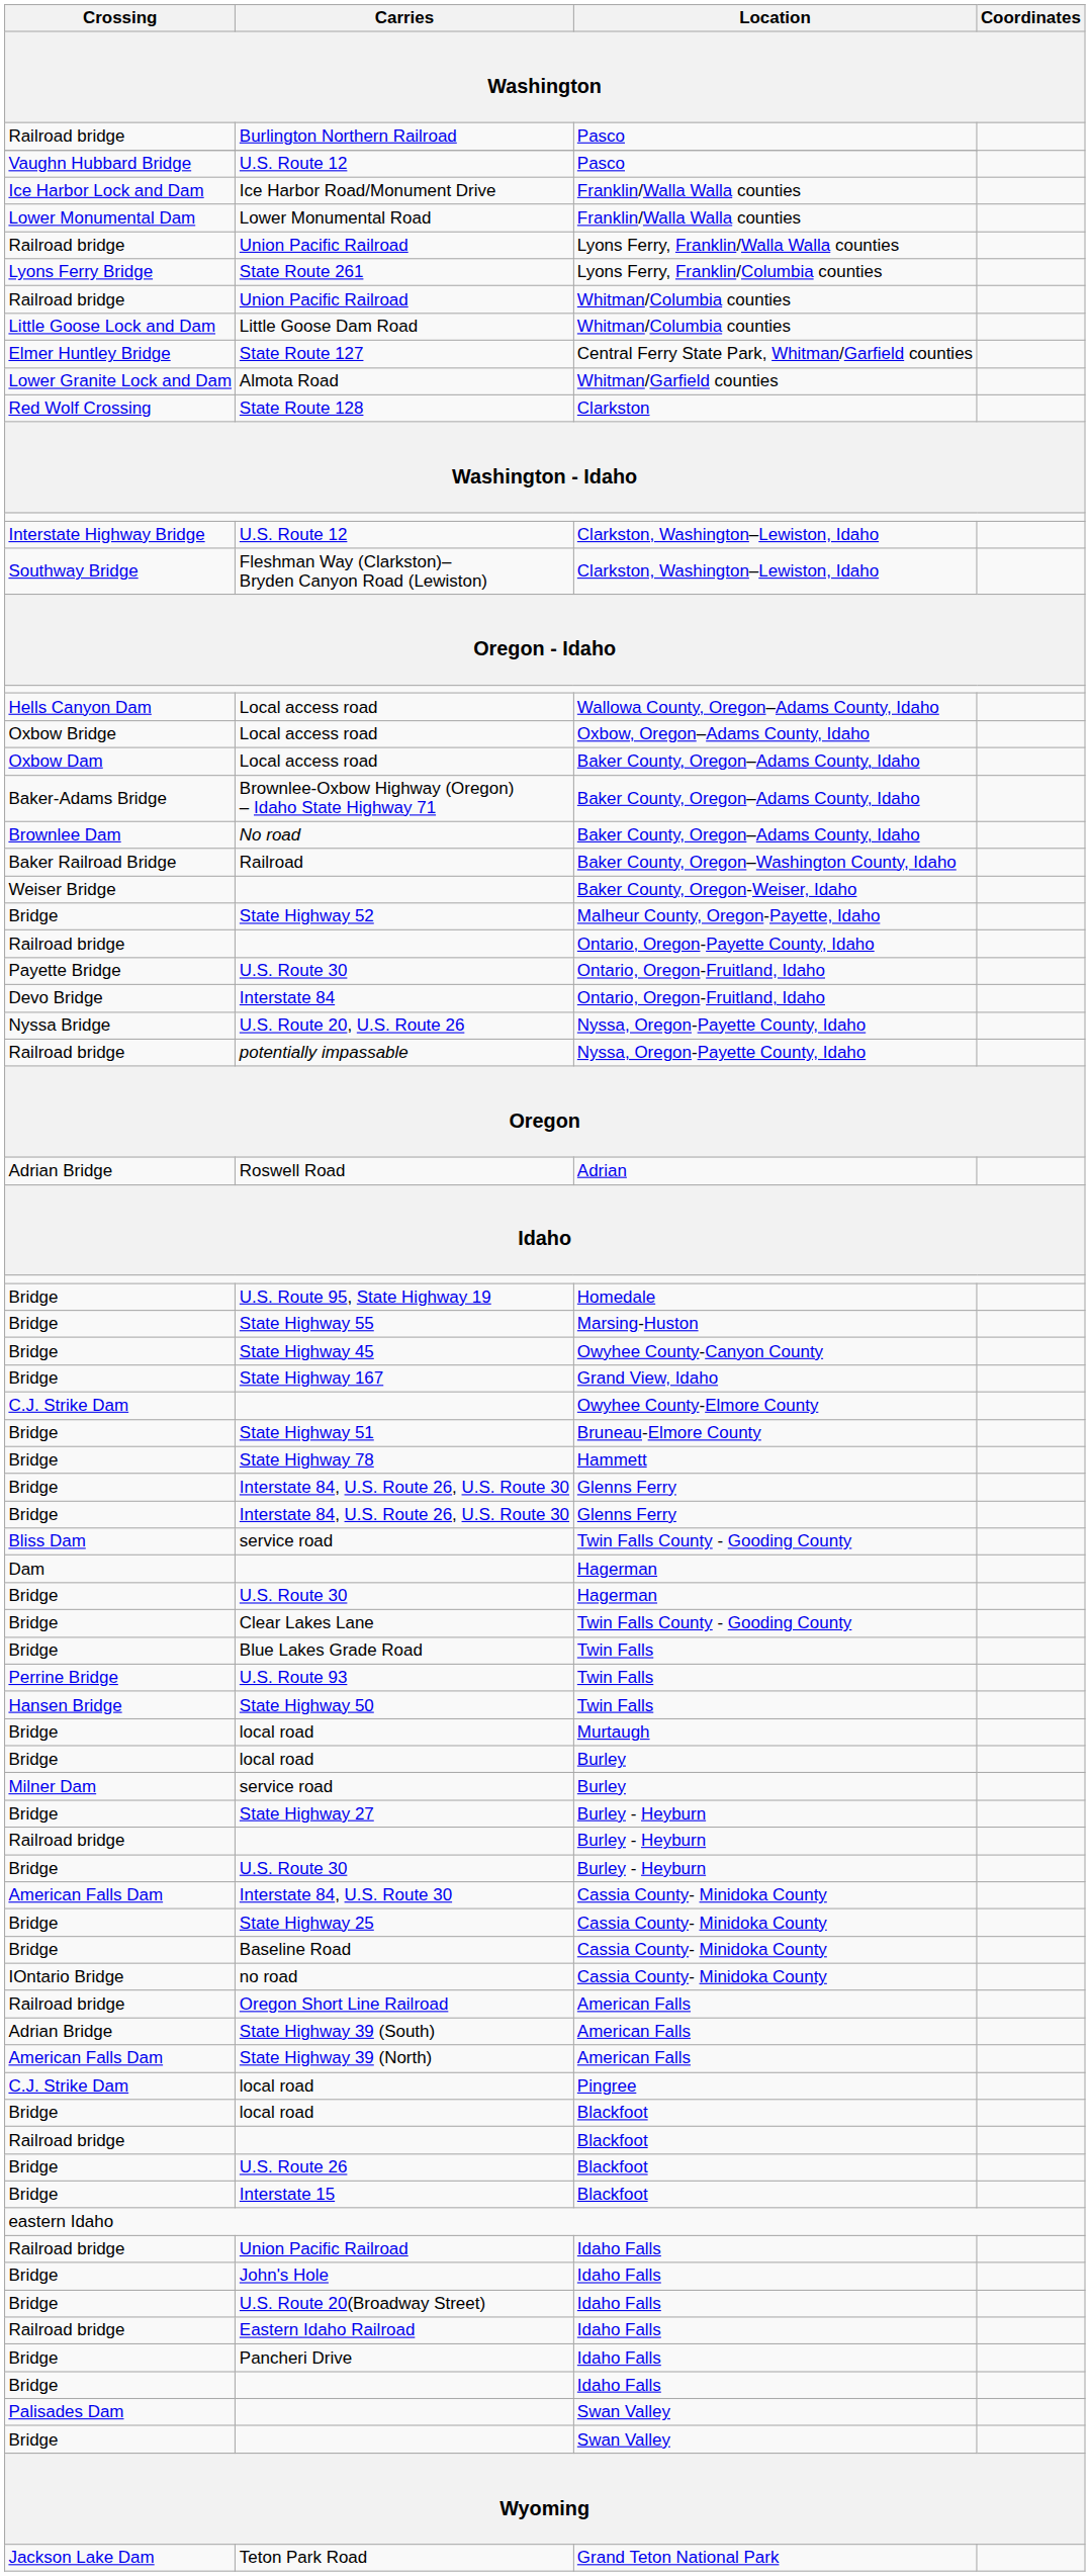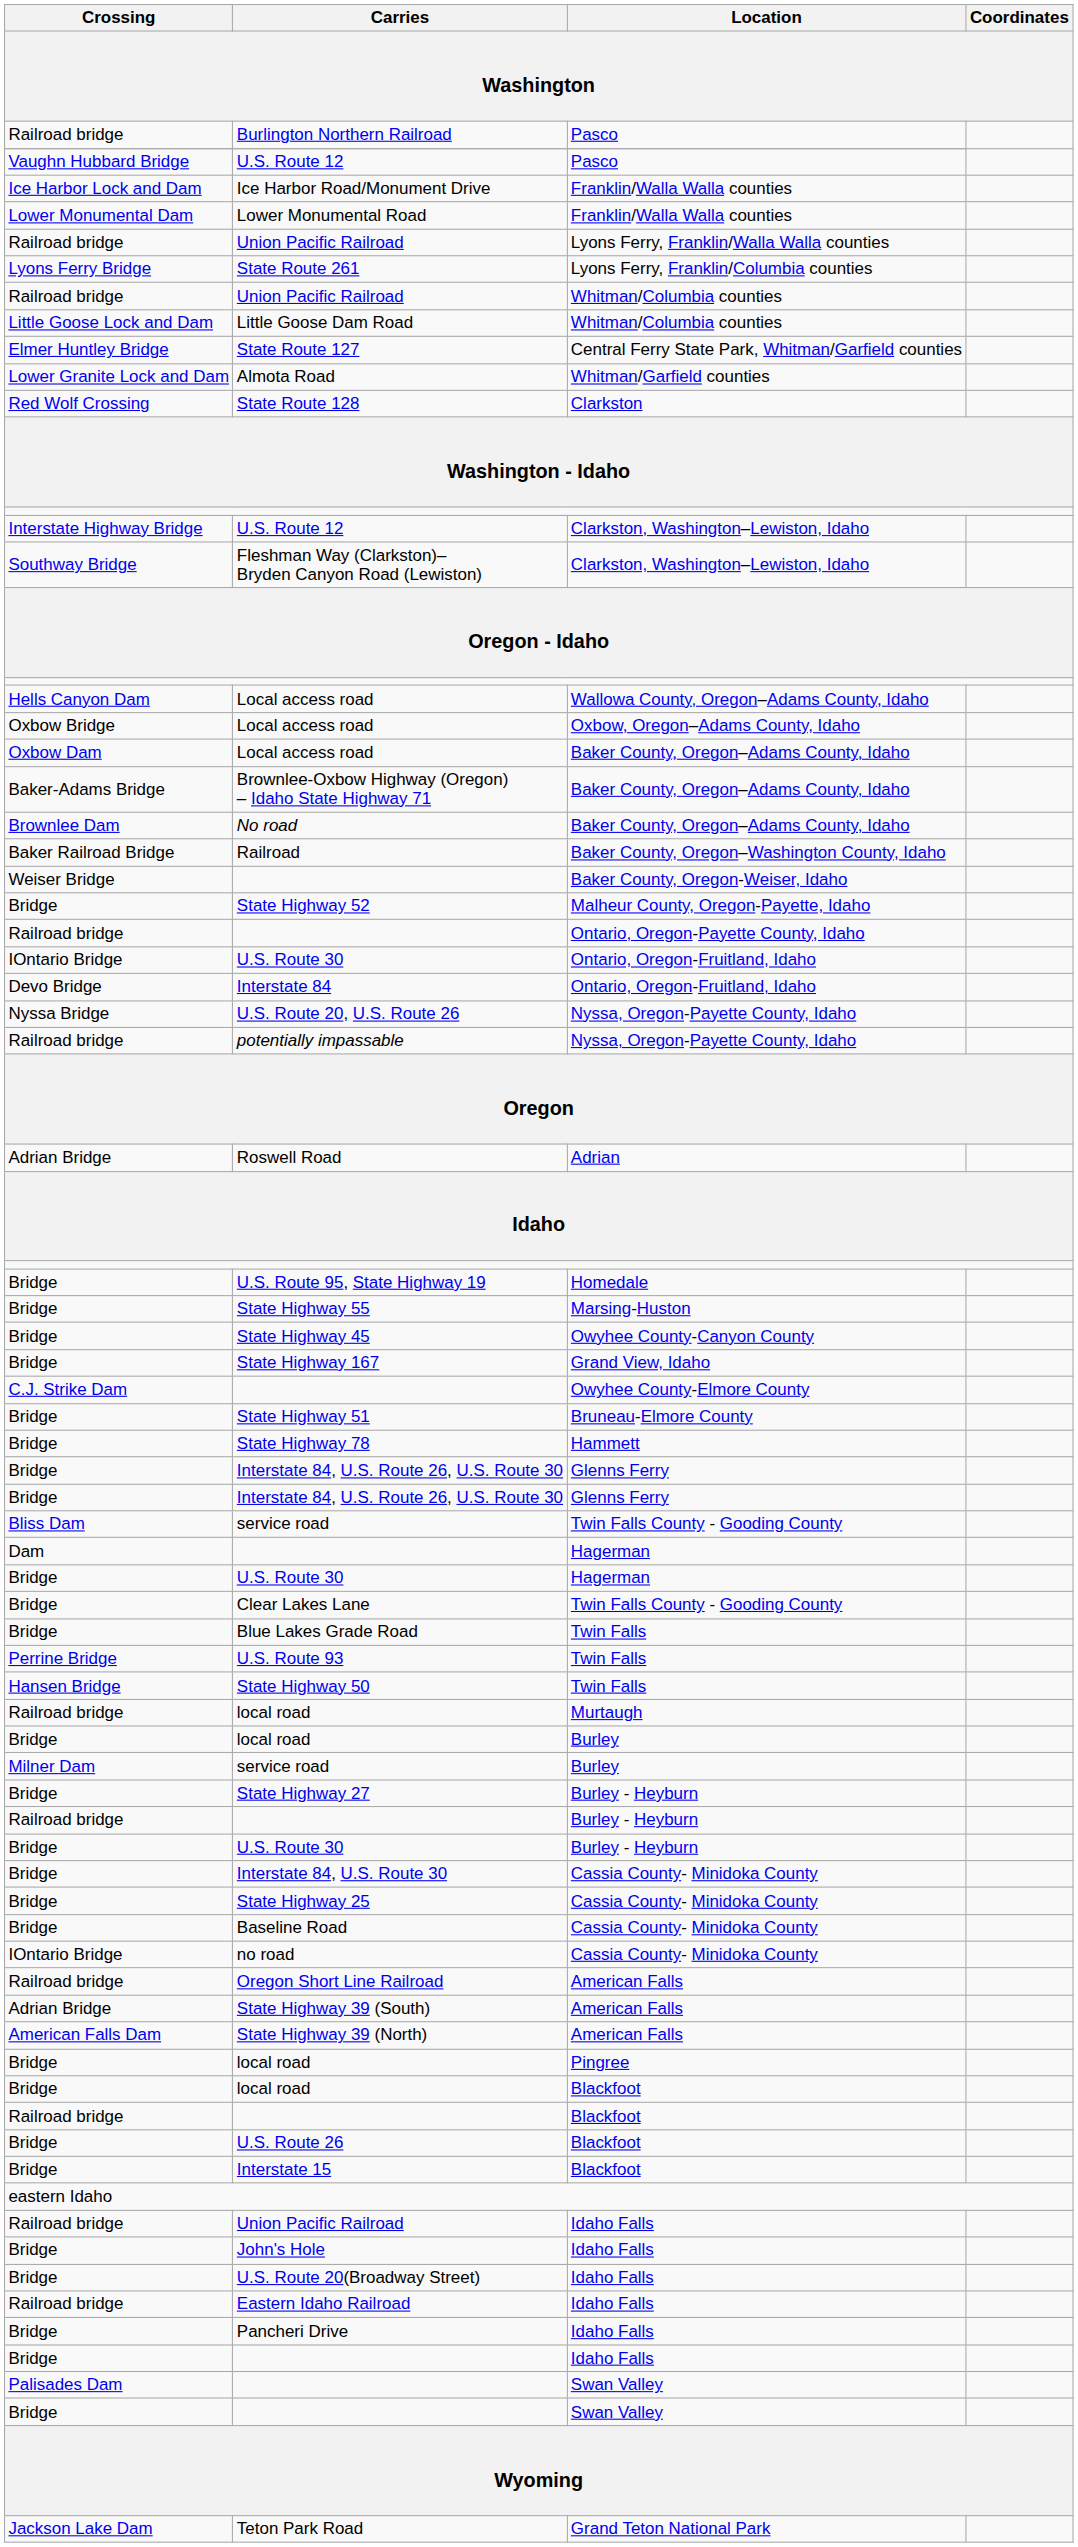U.S. Route 30 / Ontario, Oregon-Fruitland, Idaho | Crossing: Payette Bridge -> IOntario Bridge
local road / Murtaugh | Crossing: Bridge -> Railroad bridge
Interstate 84, U.S. Route 30 | Crossing: American Falls Dam -> Bridge
local road / Pingree | Crossing: C.J. Strike Dam -> Bridge
